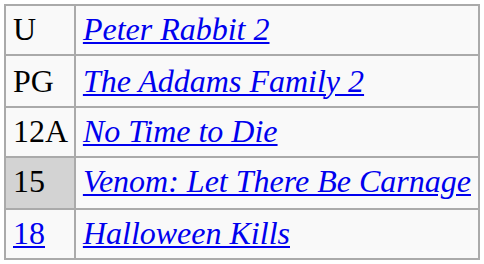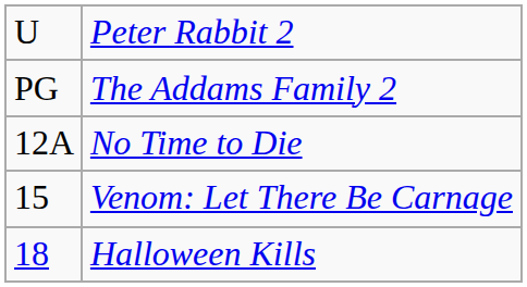Venom: Let There Be Carnage | column 1: lightgrey background -> no background
